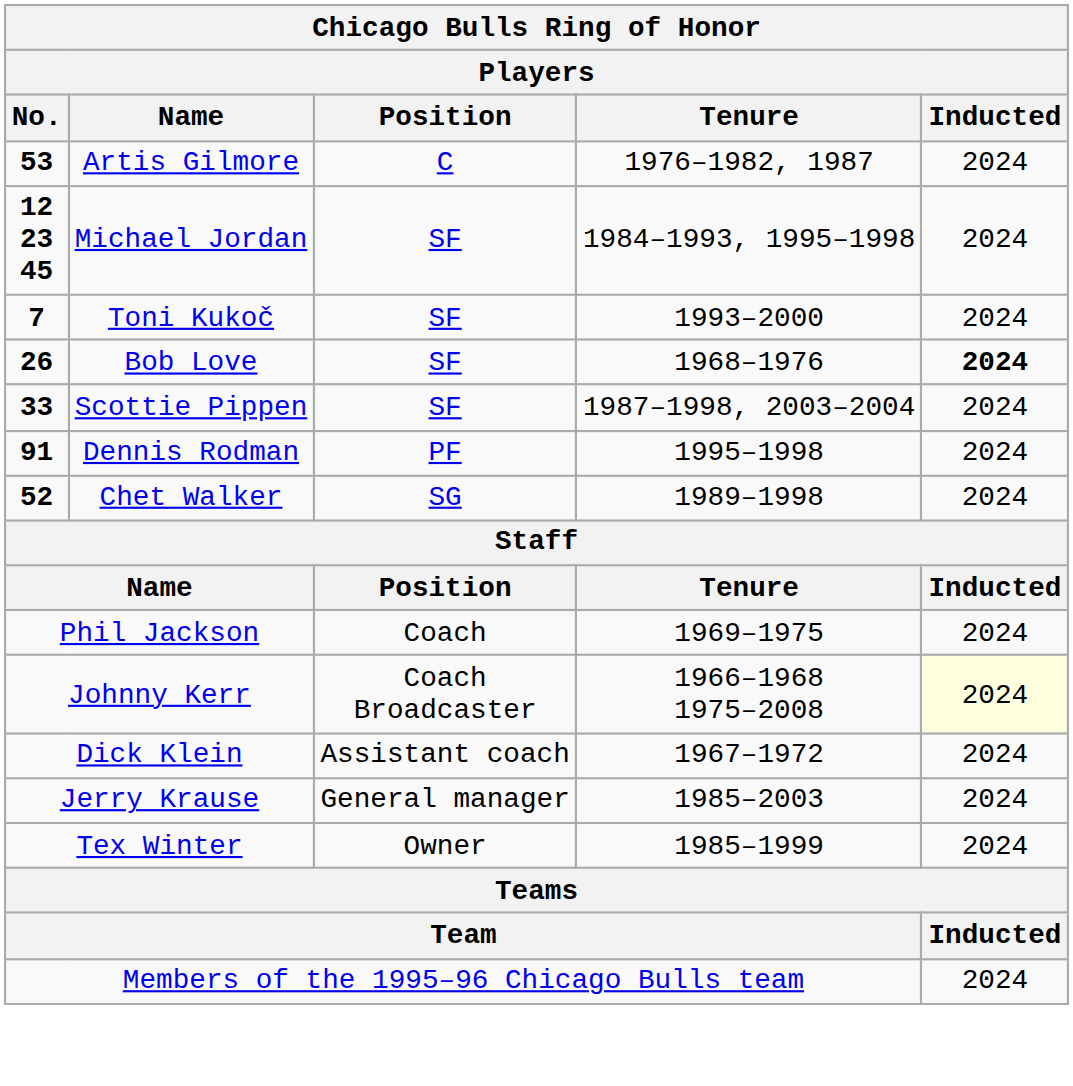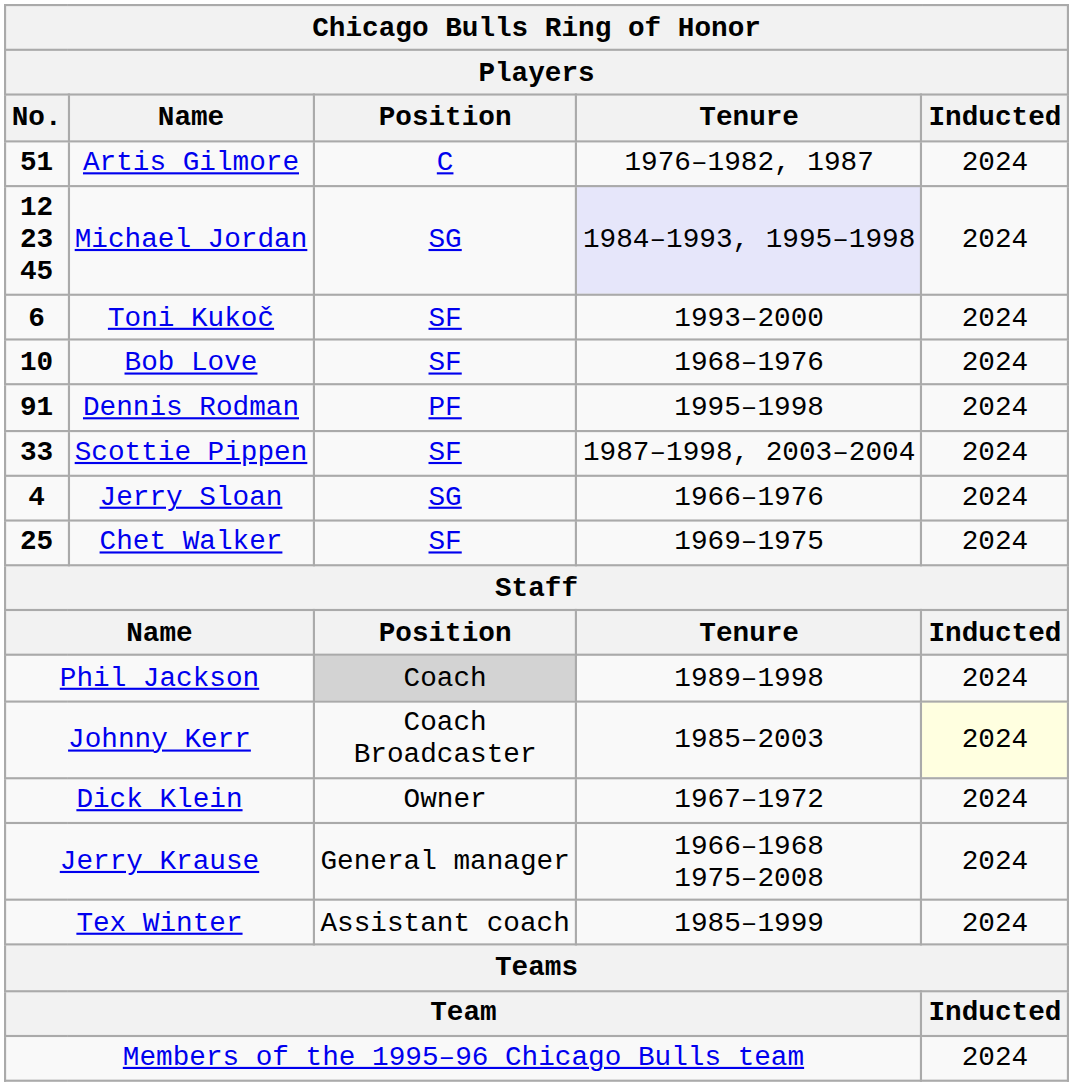Artis Gilmore | No.: 53 -> 51
Michael Jordan | Position: SF -> SG
Michael Jordan | Tenure: no background -> lavender background
Toni Kukoč | No.: 7 -> 6
Bob Love | No.: 26 -> 10
Bob Love | Inducted: bold -> normal
rows swapped: Scottie Pippen <-> Dennis Rodman
+ row: 4 | Jerry Sloan | SG | 1966–1976 | 2024
Chet Walker | No.: 52 -> 25
Chet Walker | Position: SG -> SF
Chet Walker | Tenure: 1989–1998 -> 1969–1975
Phil Jackson | Position: no background -> lightgrey background
Phil Jackson | Tenure: 1969–1975 -> 1989–1998
Johnny Kerr | Tenure: 1966–1968 1975–2008 -> 1985–2003
Dick Klein | Position: Assistant coach -> Owner
Jerry Krause | Tenure: 1985–2003 -> 1966–1968 1975–2008
Tex Winter | Position: Owner -> Assistant coach
